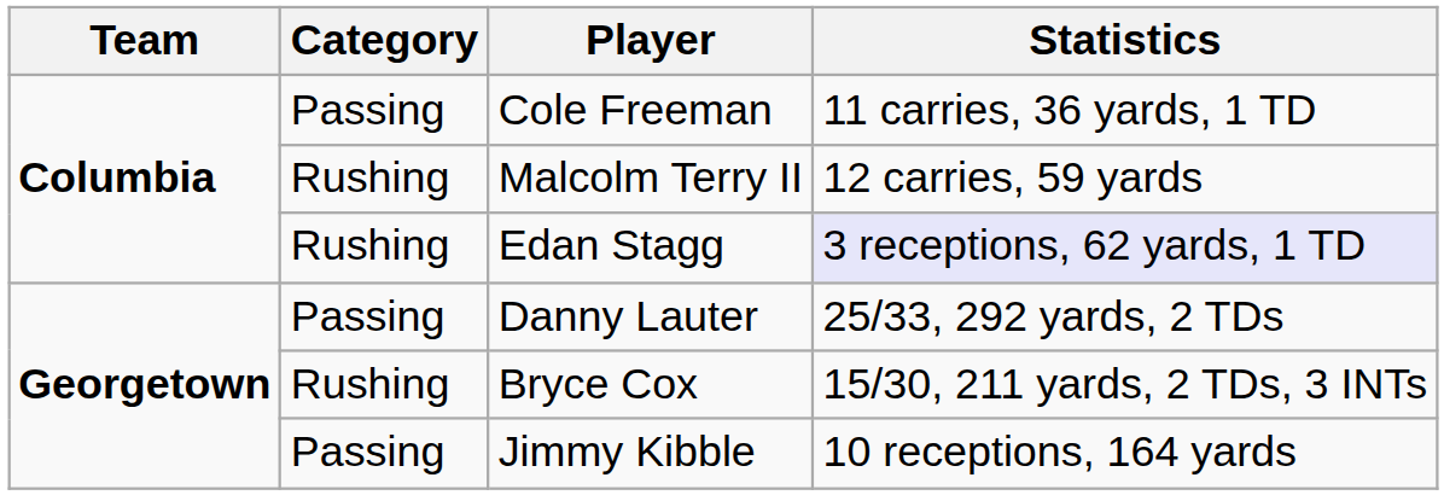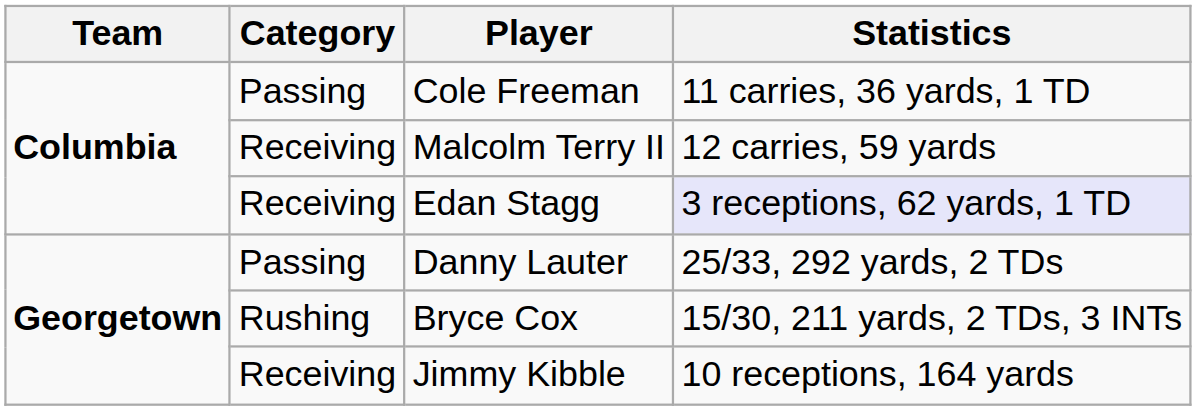Malcolm Terry II | Category: Rushing -> Receiving
Edan Stagg | Category: Rushing -> Receiving
Jimmy Kibble | Category: Passing -> Receiving
